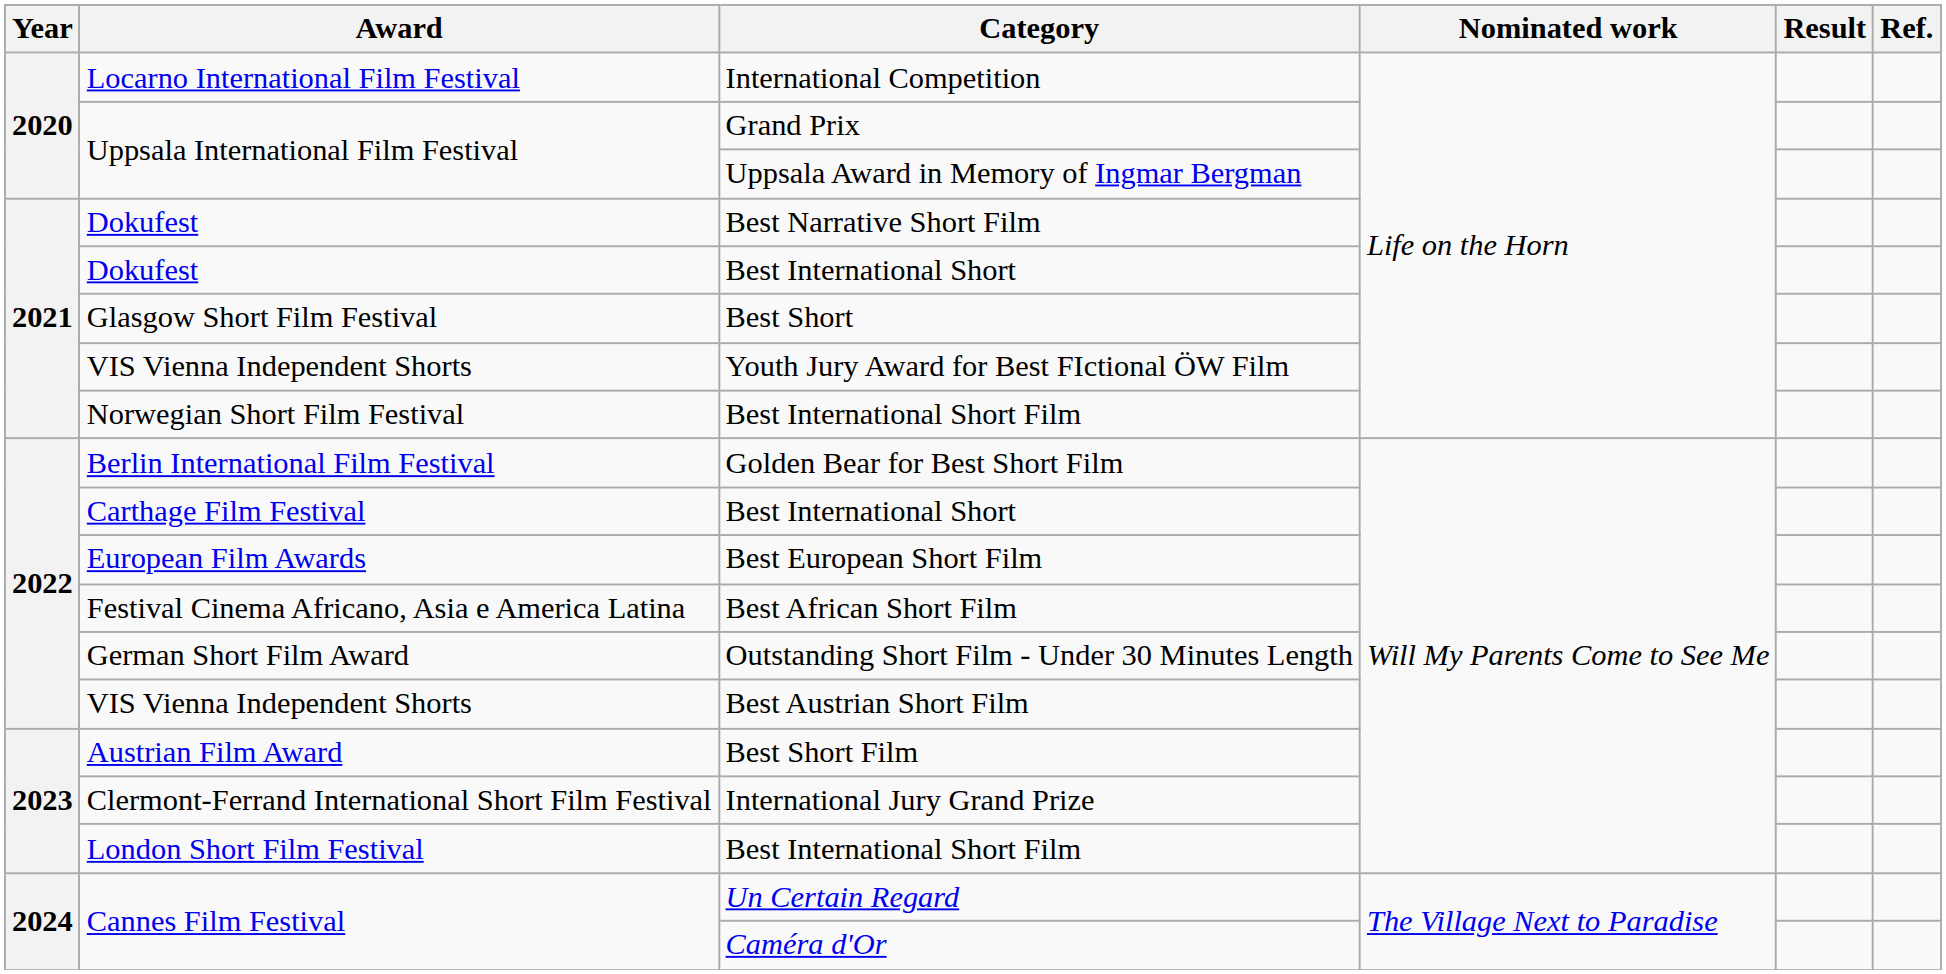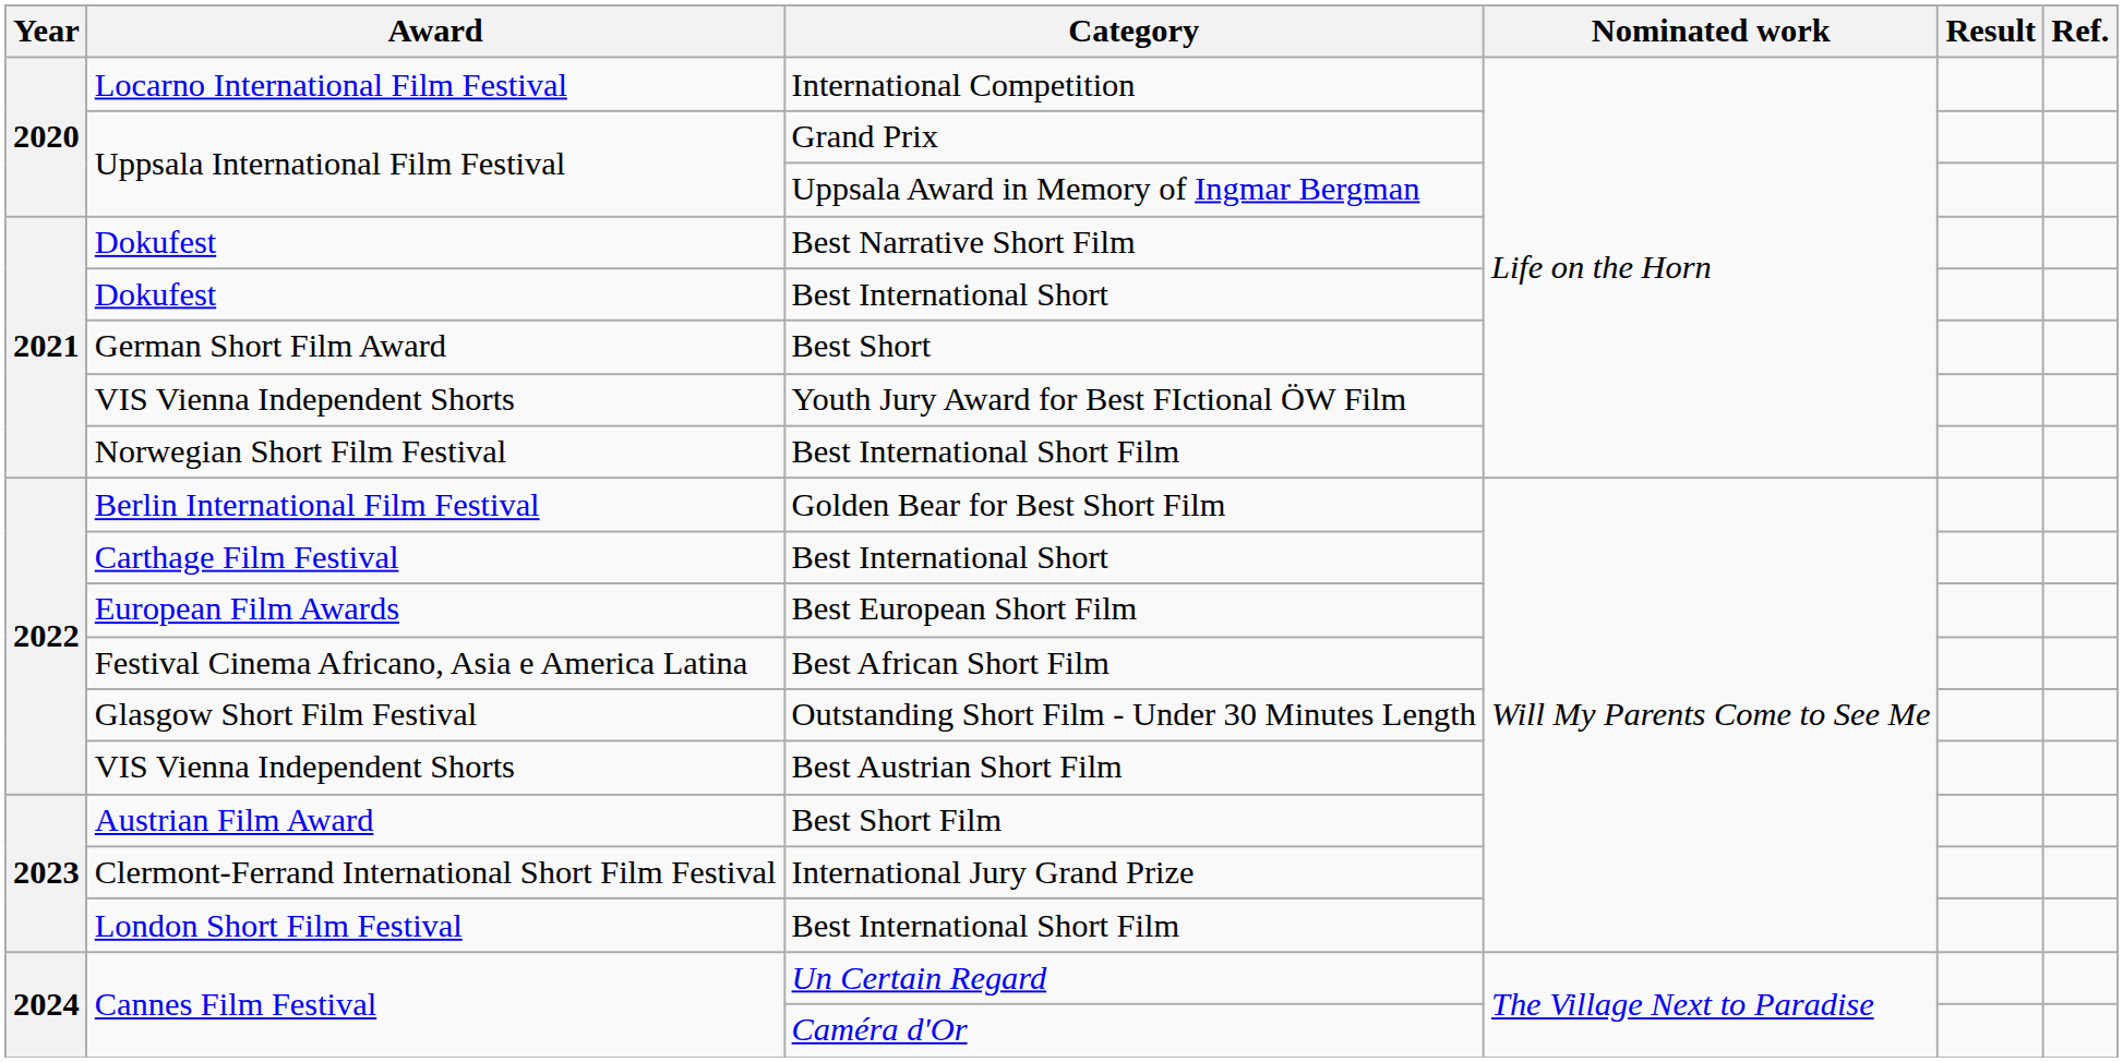Best Short | Award: Glasgow Short Film Festival -> German Short Film Award
Outstanding Short Film - Under 30 Minutes Length | Award: German Short Film Award -> Glasgow Short Film Festival
